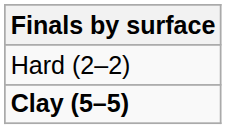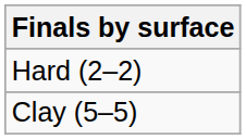row 3 | column 1: bold -> normal
